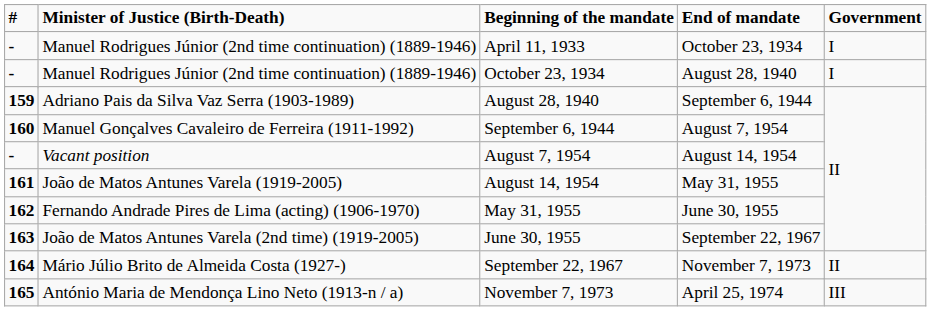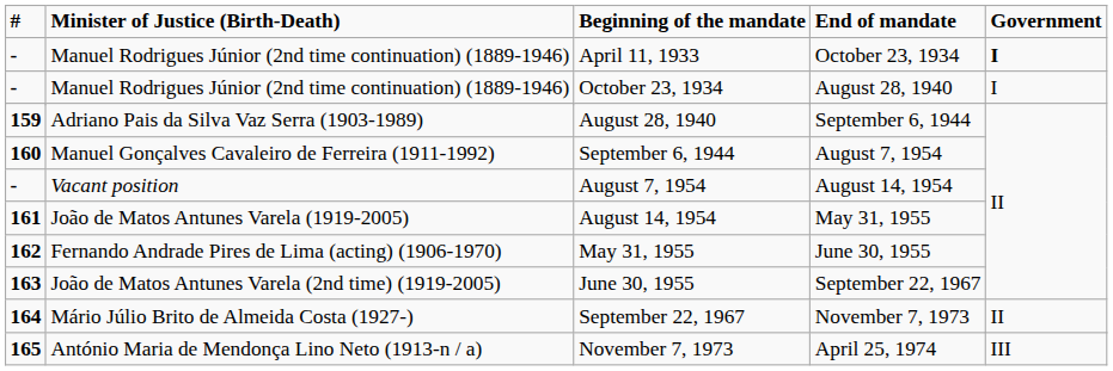April 11, 1933 | Government: normal -> bold
